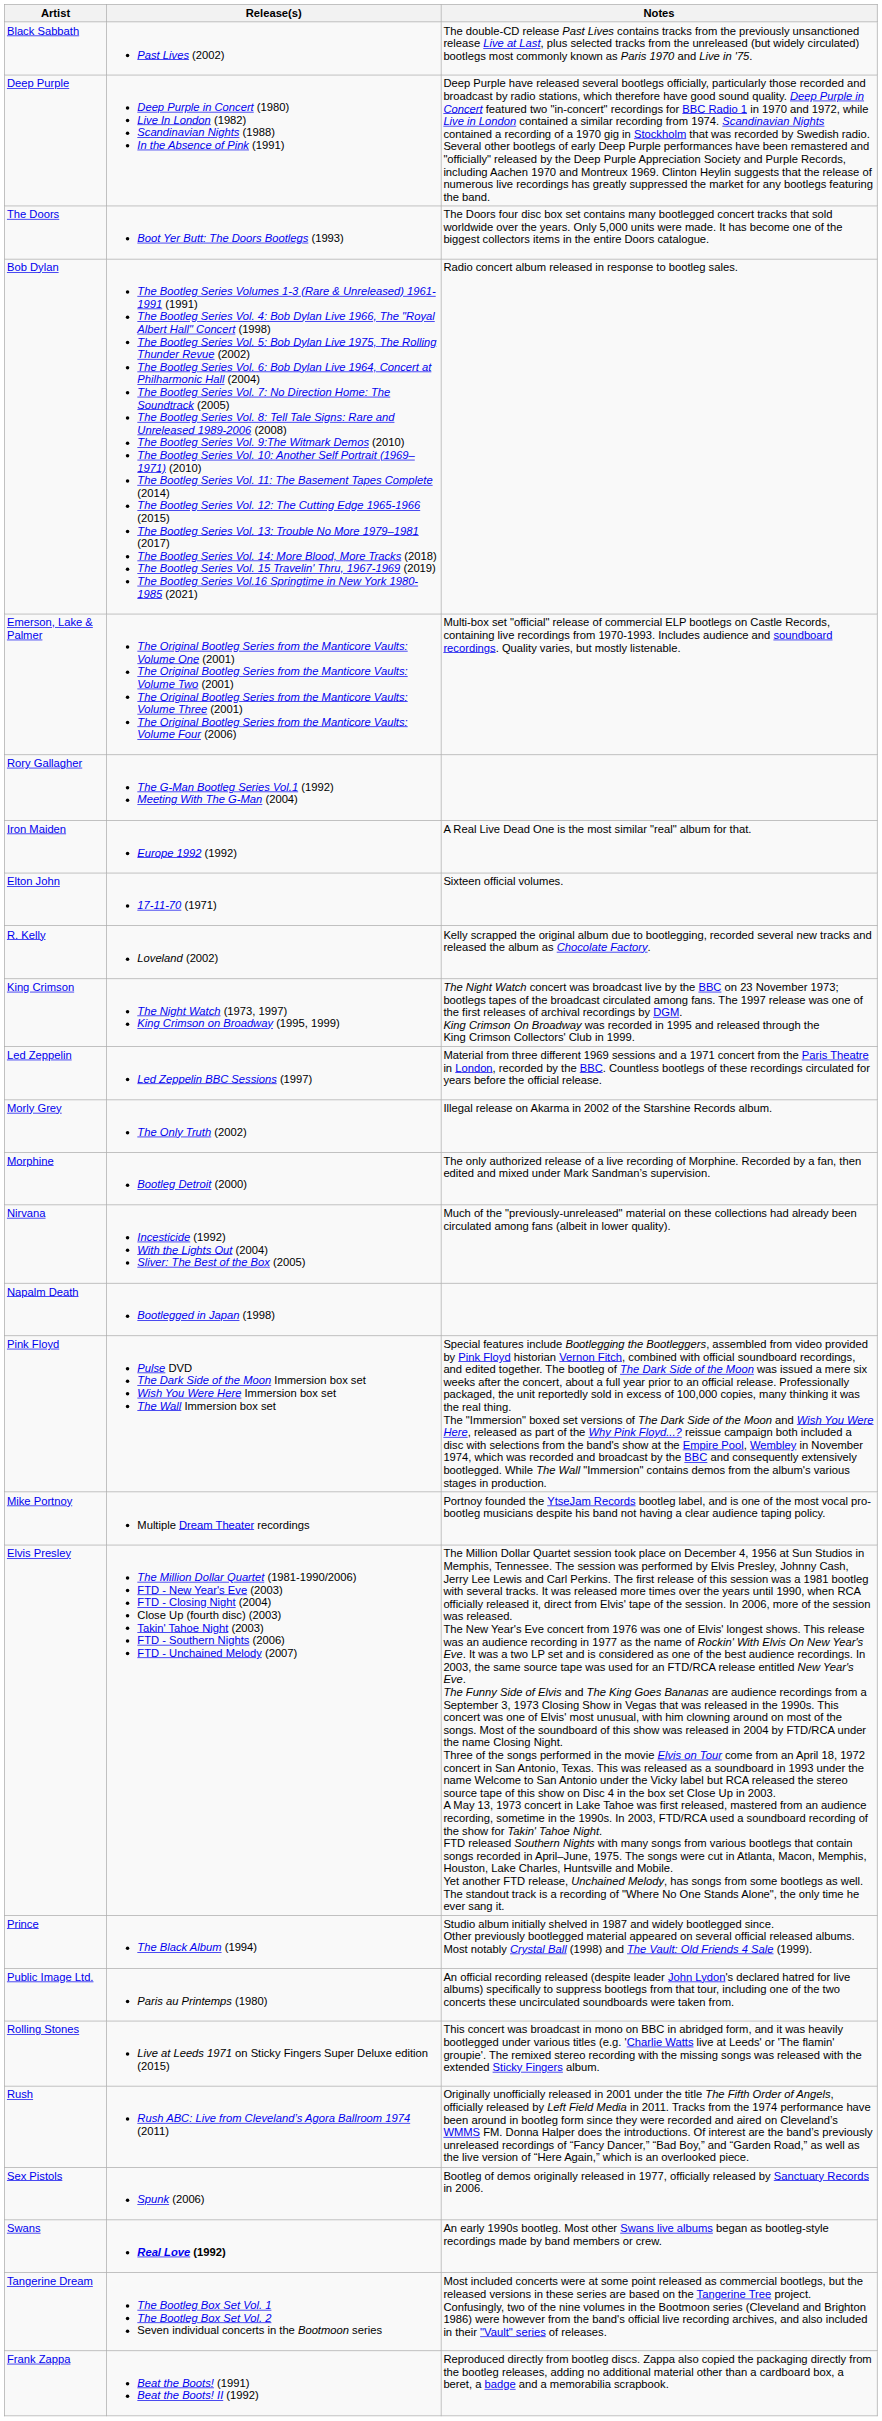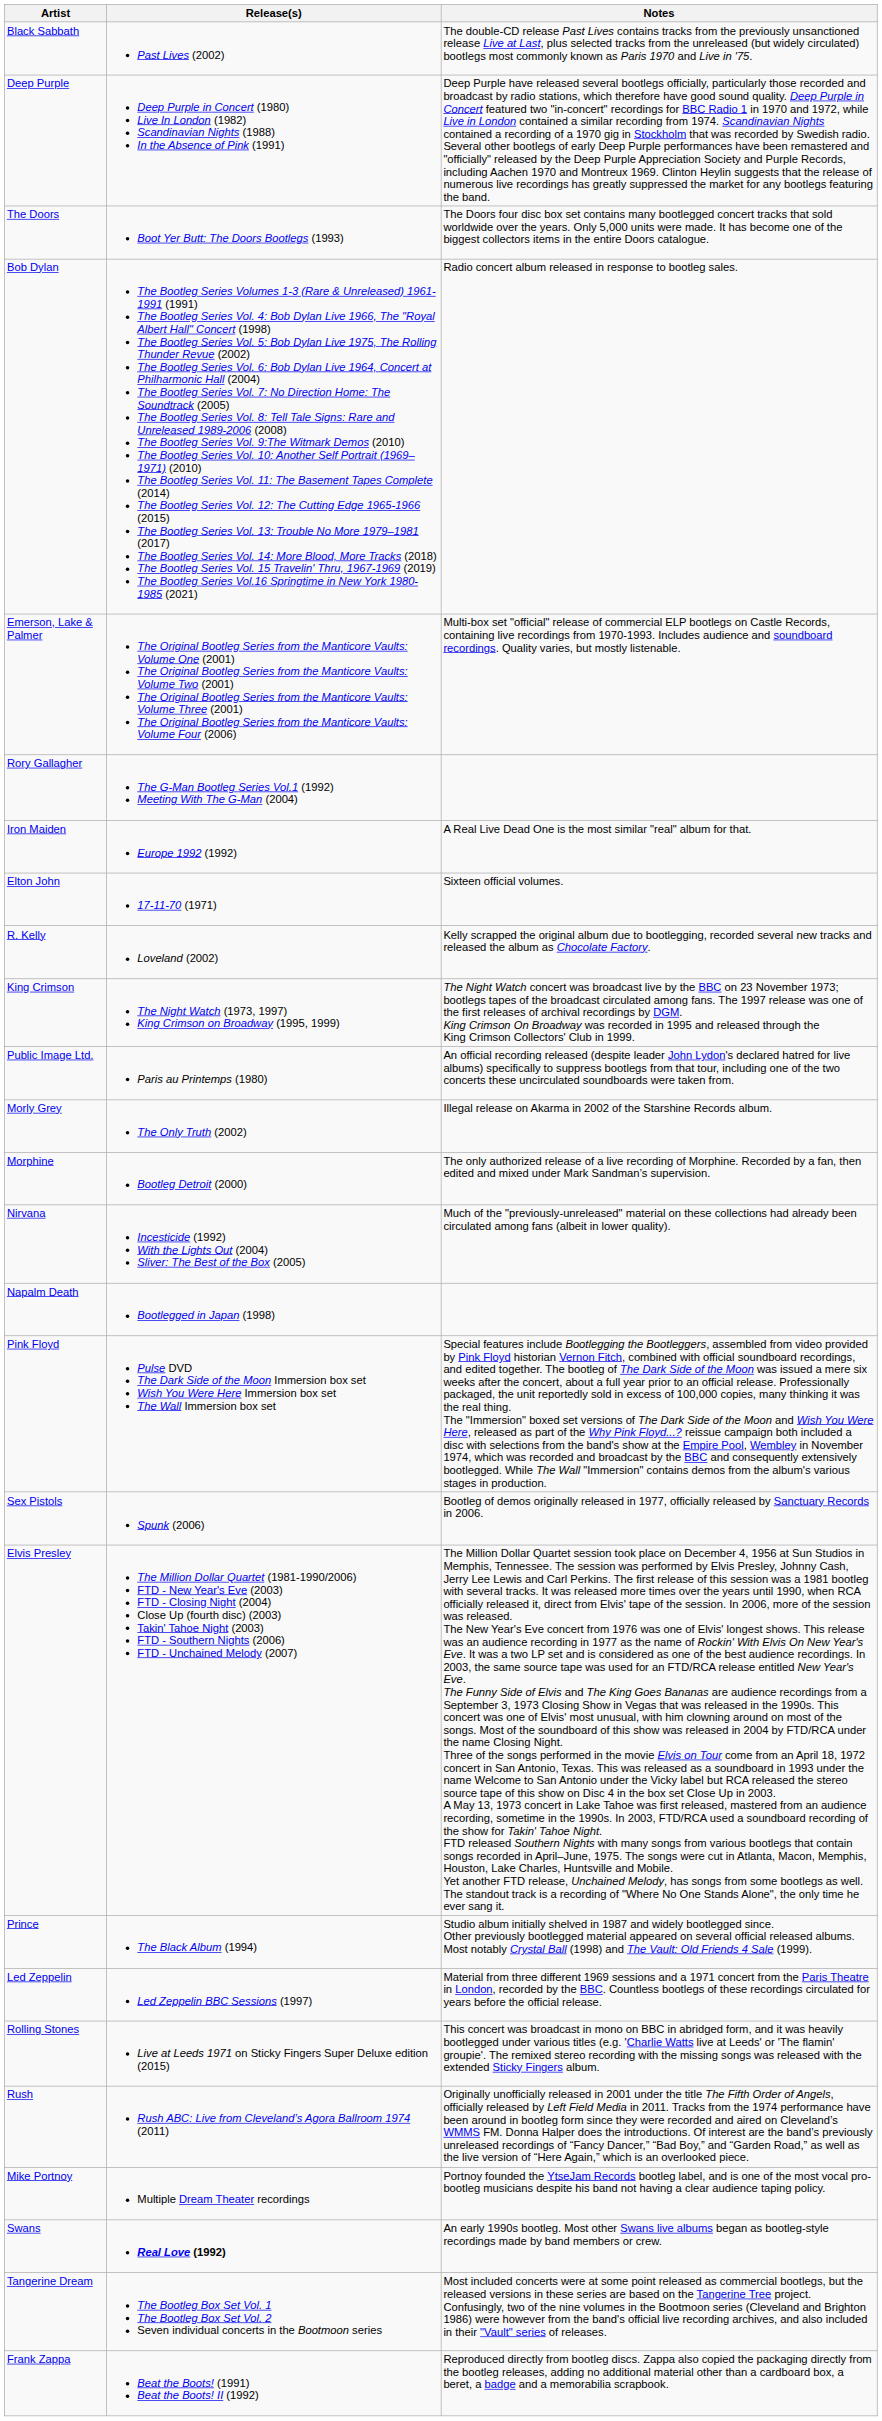rows swapped: Led Zeppelin <-> Public Image Ltd.
rows swapped: Mike Portnoy <-> Sex Pistols
